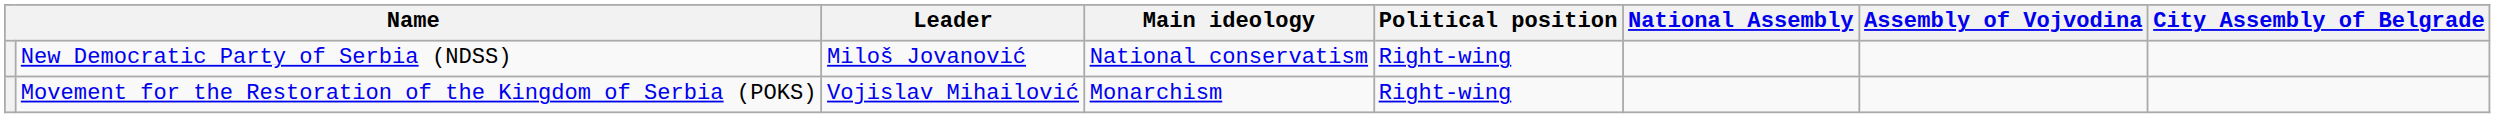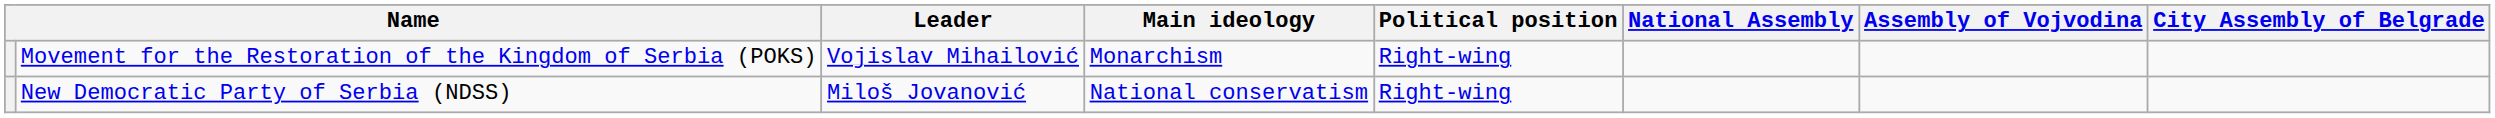rows swapped: New Democratic Party of Serbia (NDSS) <-> Movement for the Restoration of the Kingdom of Serbia (POKS)
